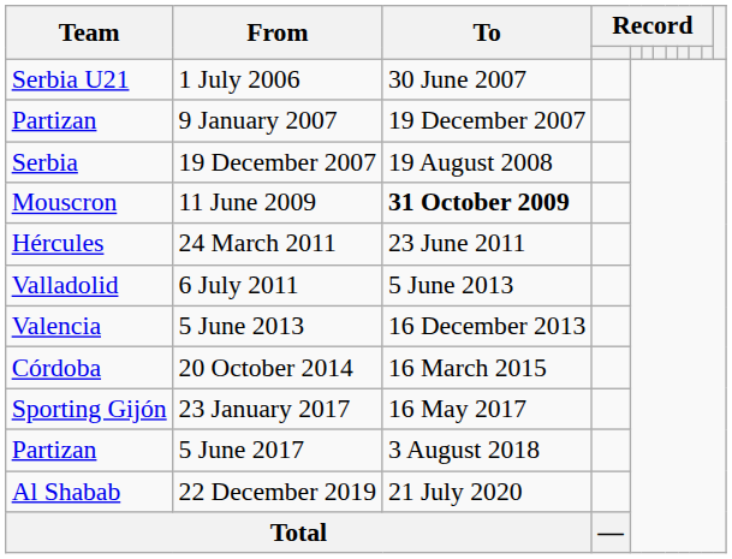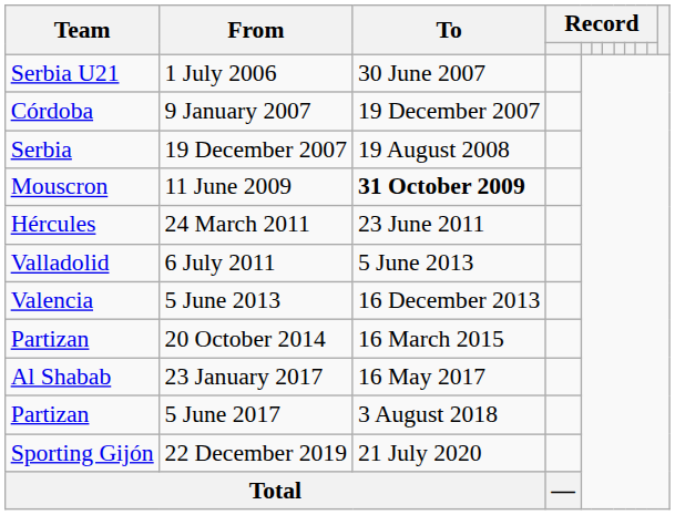9 January 2007 | Team: Partizan -> Córdoba
20 October 2014 | Team: Córdoba -> Partizan
23 January 2017 | Team: Sporting Gijón -> Al Shabab
22 December 2019 | Team: Al Shabab -> Sporting Gijón
